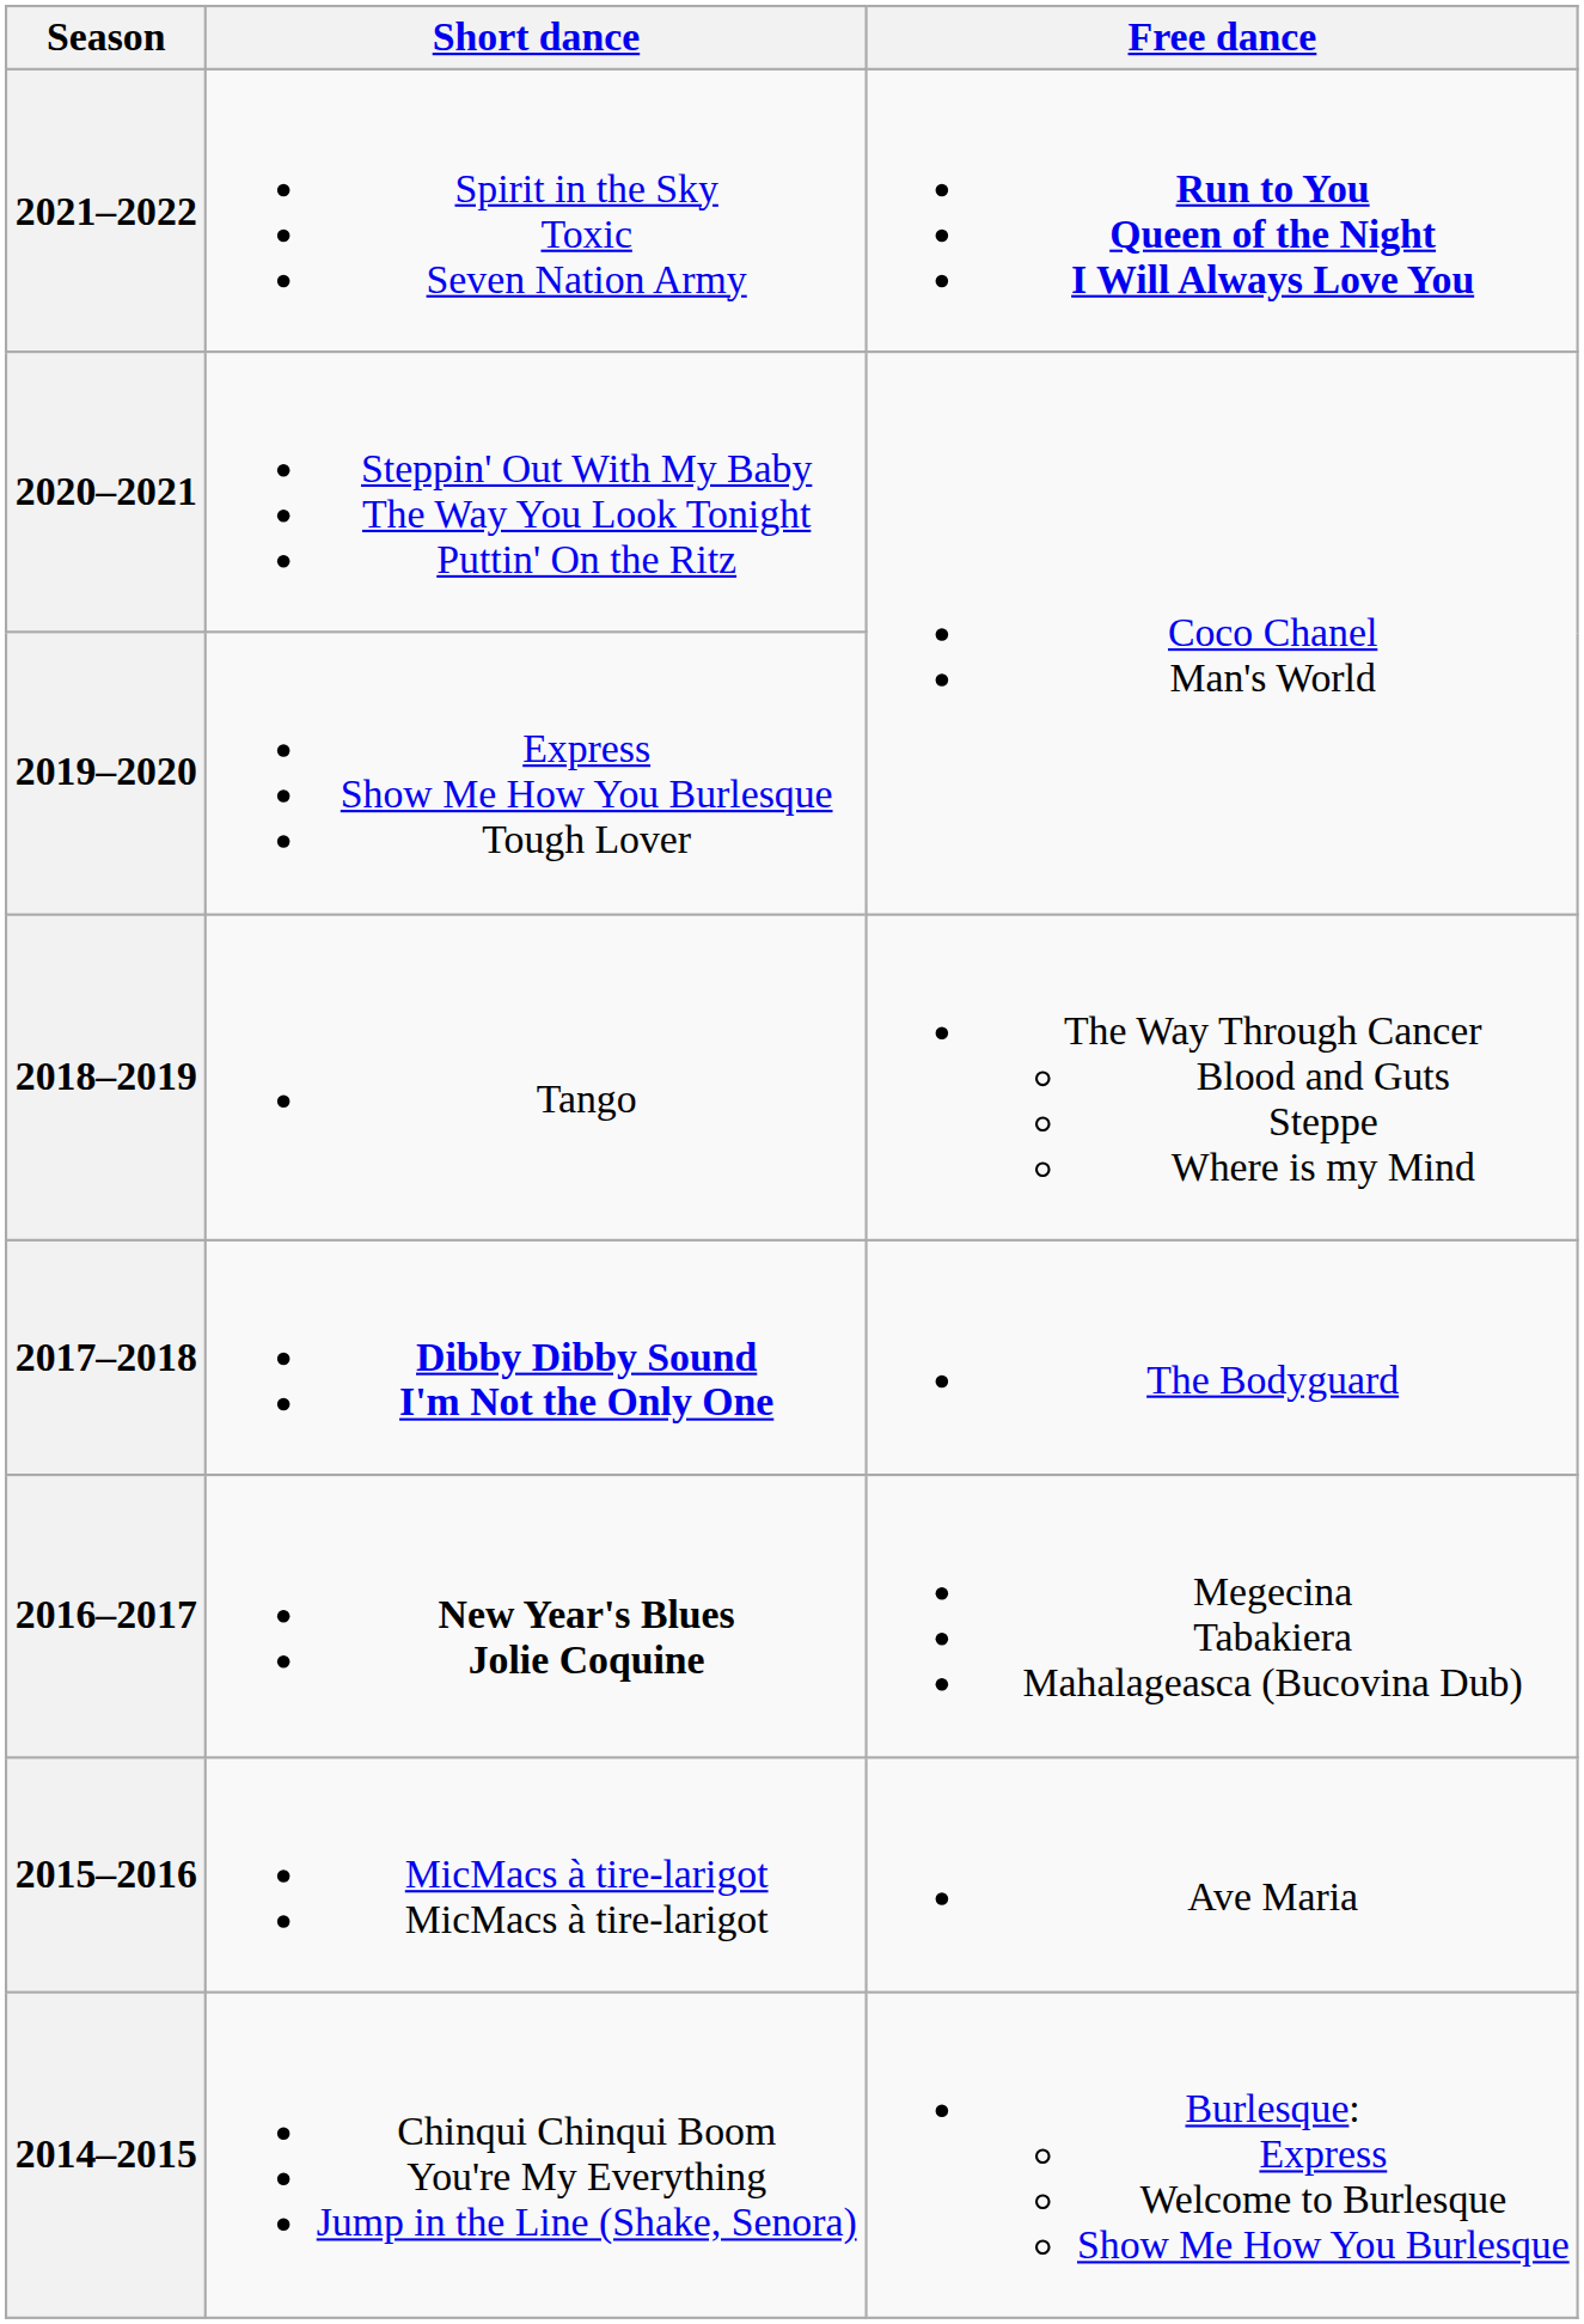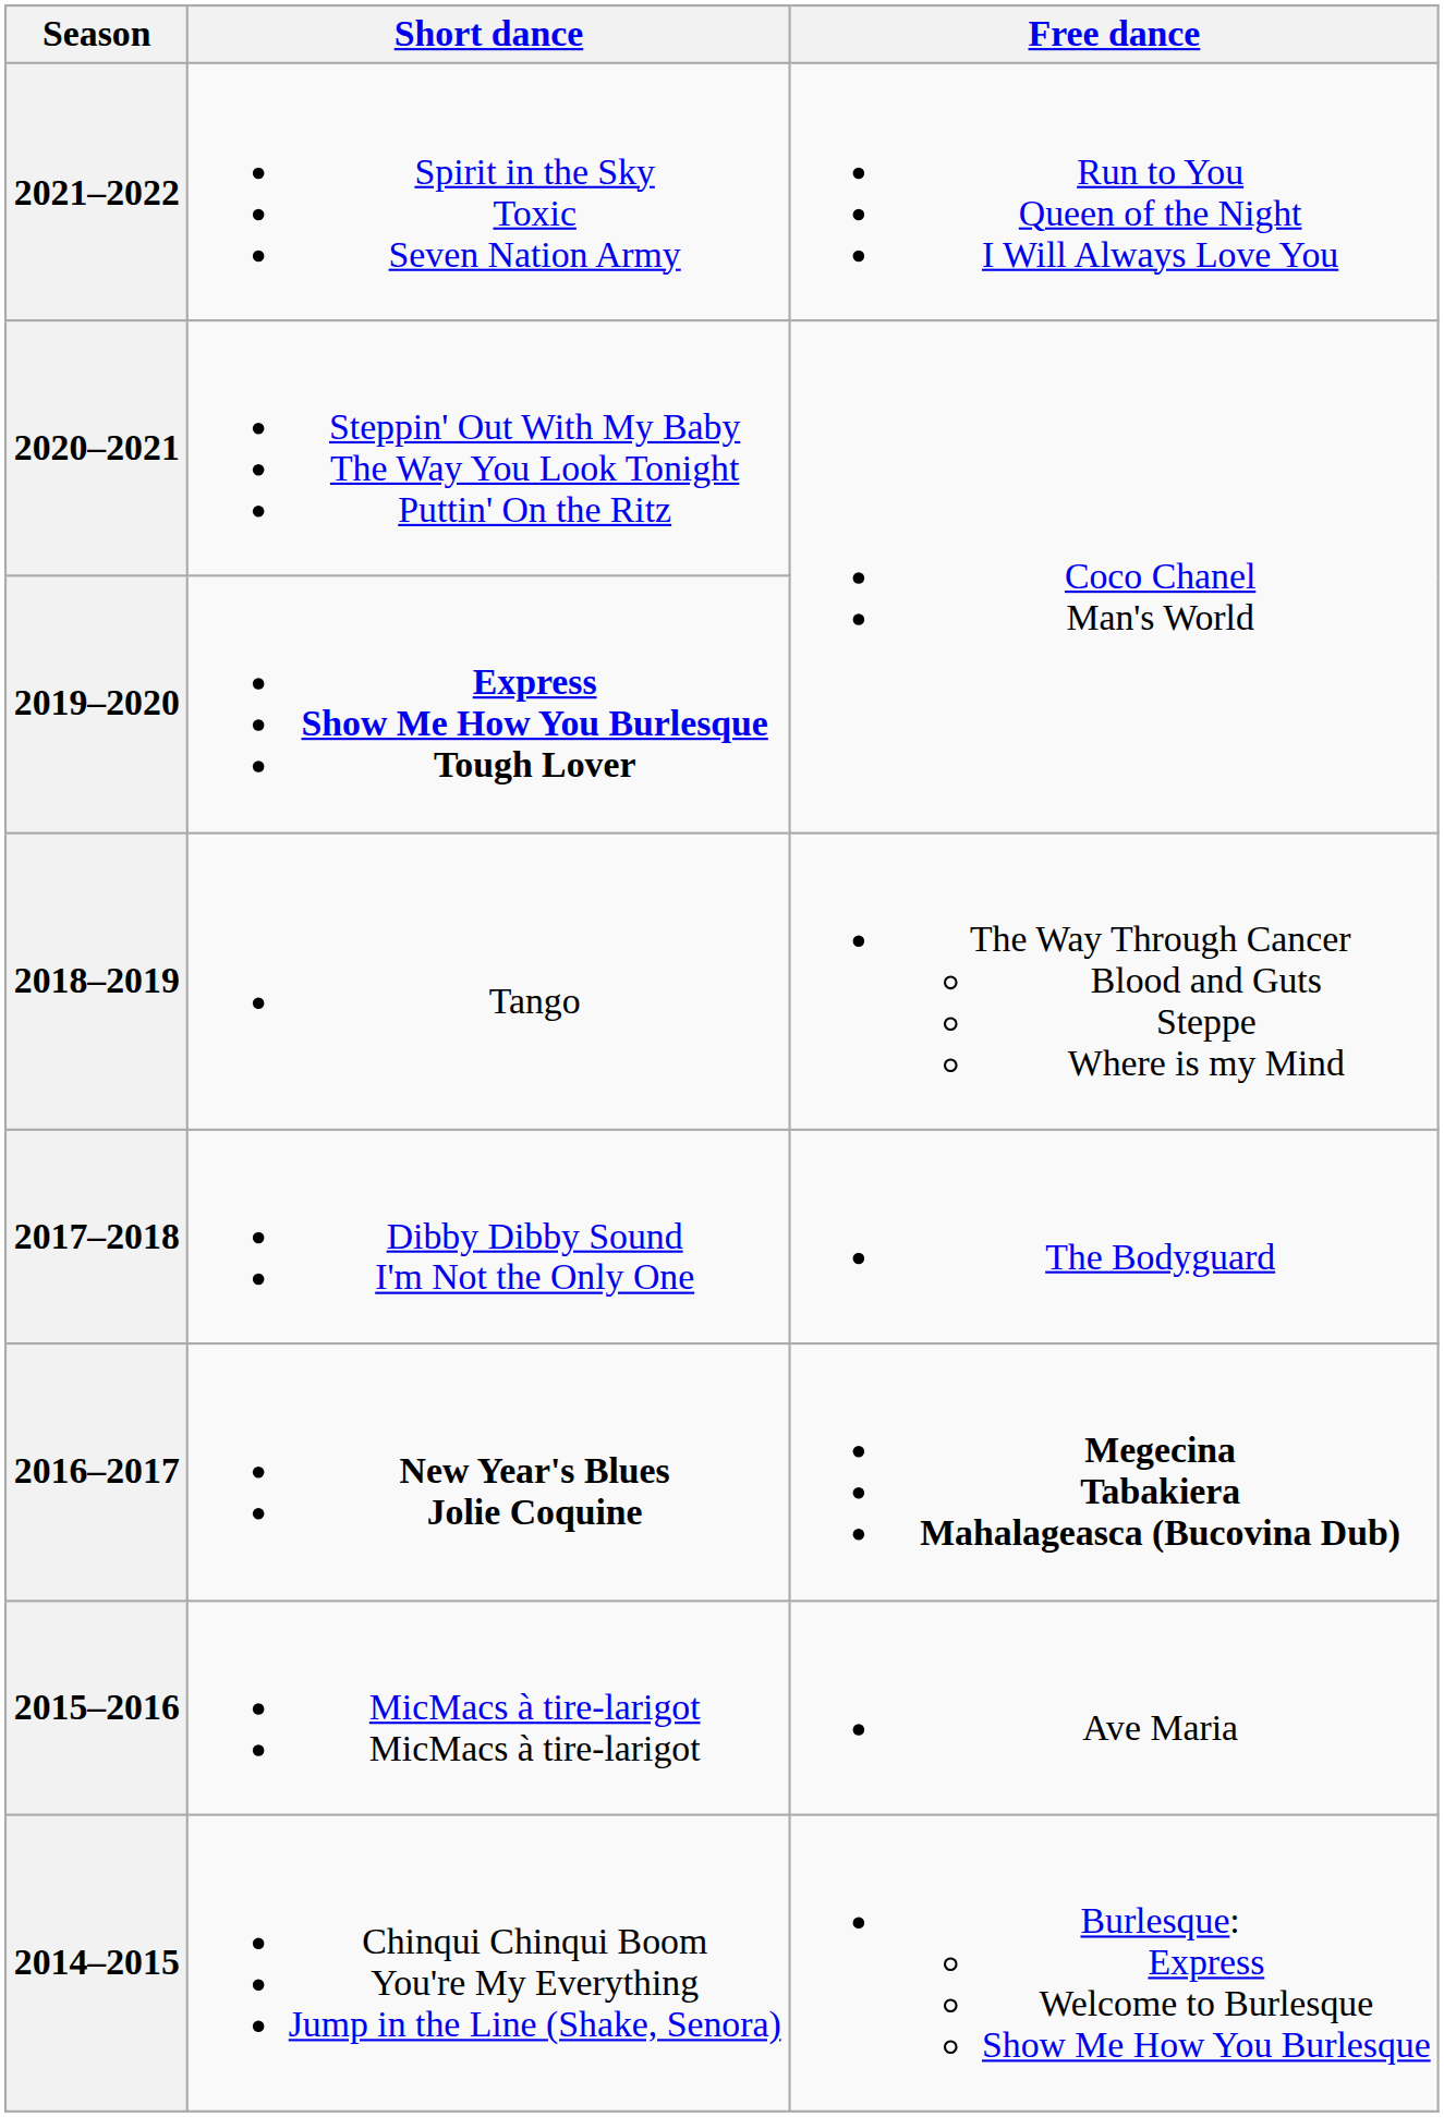2021–2022 | Free dance: bold -> normal
2019–2020 | Short dance: normal -> bold
2017–2018 | Short dance: bold -> normal
2016–2017 | Free dance: normal -> bold
